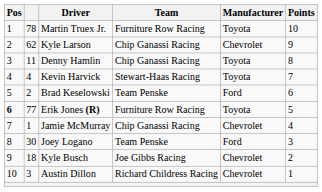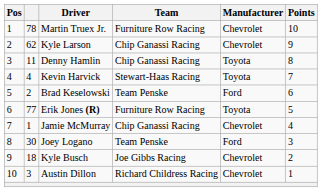Martin Truex Jr. | Manufacturer: Toyota -> Chevrolet
Erik Jones (R) | Pos: bold -> normal
